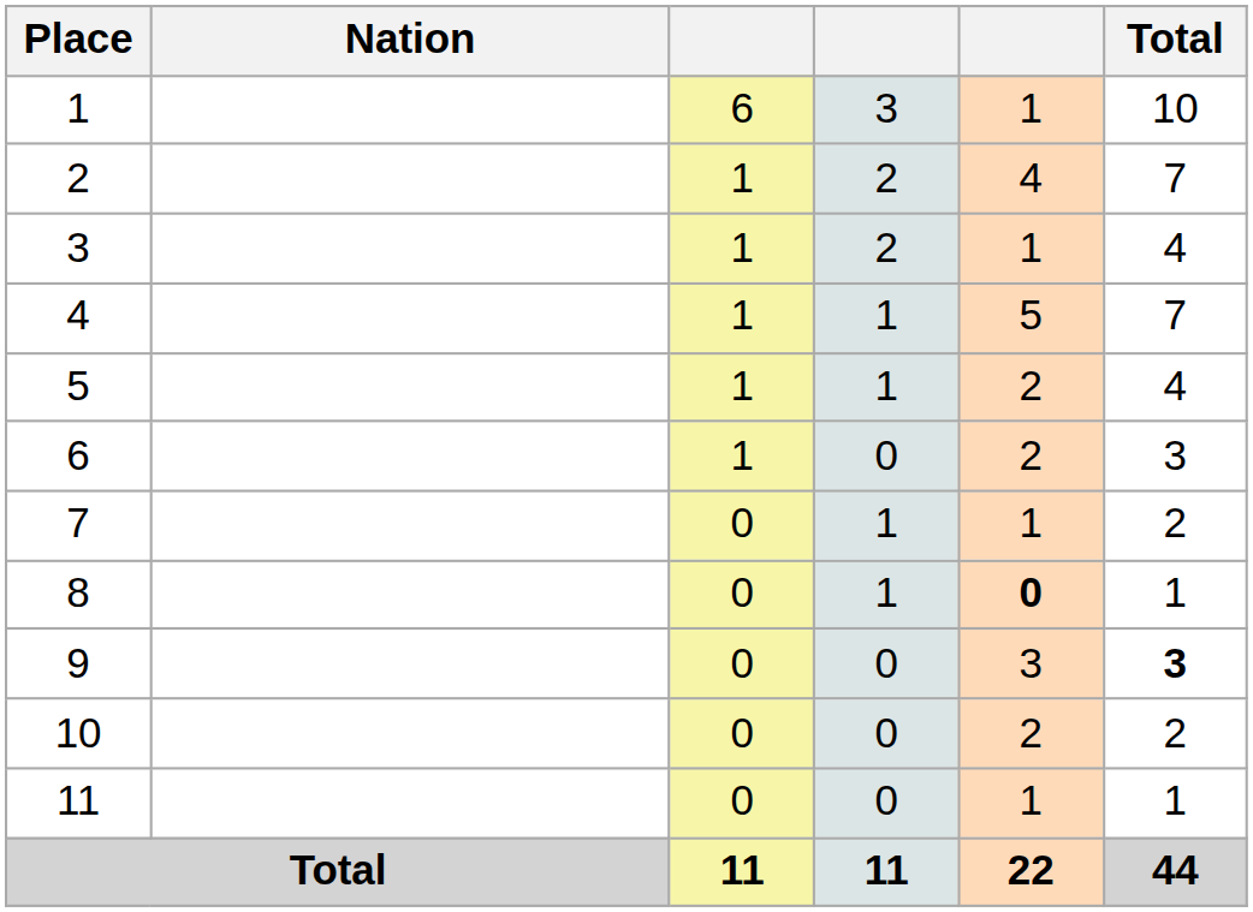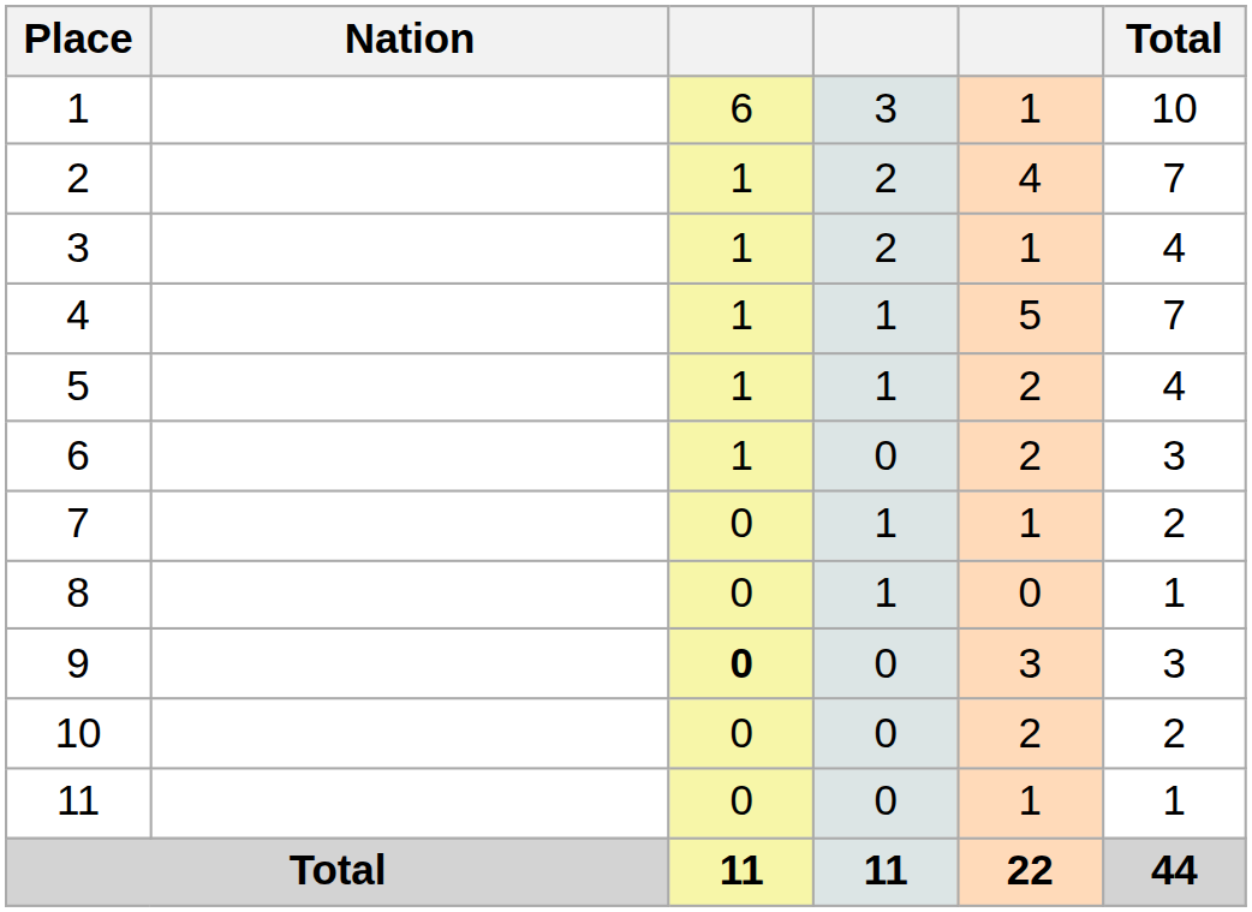8 | column 5: bold -> normal
9 | column 3: normal -> bold
9 | Total: bold -> normal
